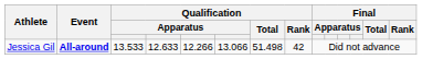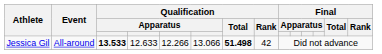row 4 | Event: bold -> normal
row 4 | column 3: normal -> bold
row 4 | Qualification / Total: normal -> bold
